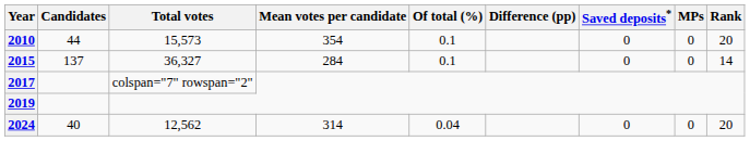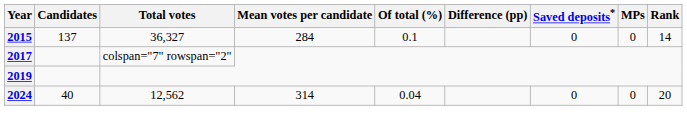- row: 2010 | 44 | 15,573 | 354 | 0.1 | 0 | 0 | 20
